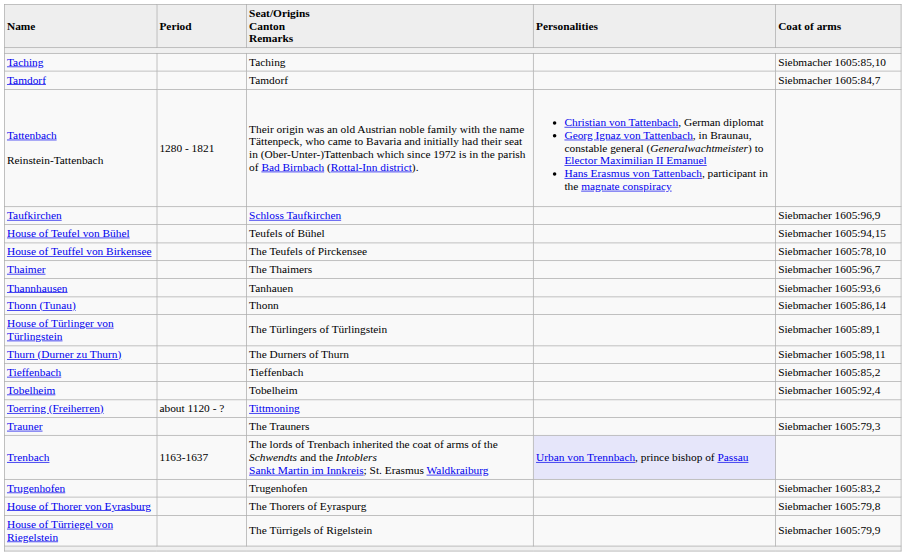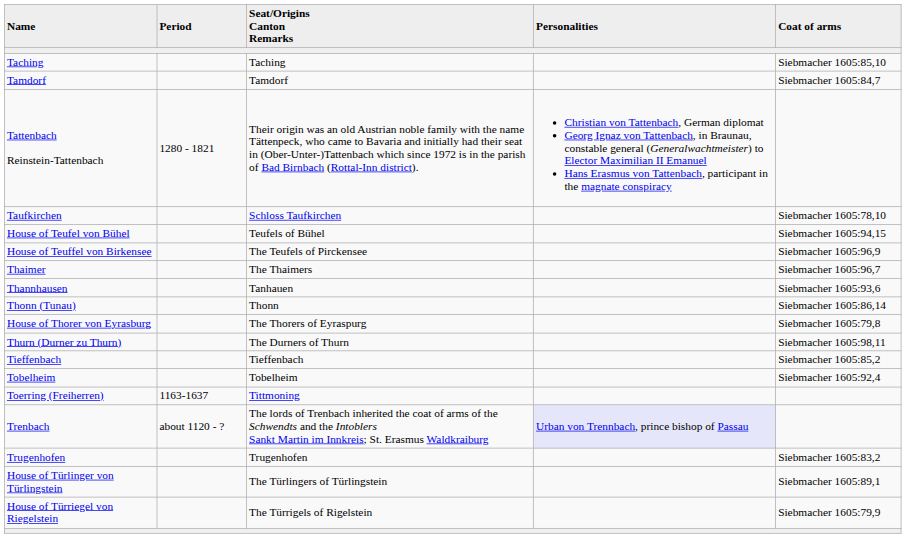Taufkirchen | Coat of arms: Siebmacher 1605:96,9 -> Siebmacher 1605:78,10
House of Teuffel von Birkensee | Coat of arms: Siebmacher 1605:78,10 -> Siebmacher 1605:96,9
rows swapped: House of Thorer von Eyrasburg <-> House of Türlinger von Türlingstein
Toerring (Freiherren) | Period: about 1120 - ? -> 1163-1637
- row: Trauner | The Trauners | Siebmacher 1605:79,3
Trenbach | Period: 1163-1637 -> about 1120 - ?
